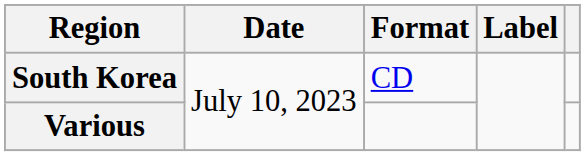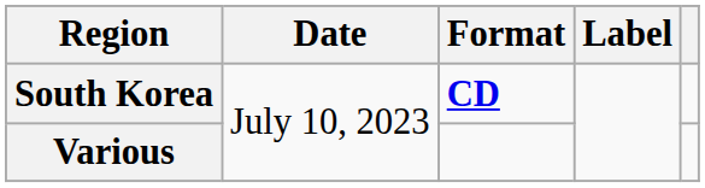South Korea | Format: normal -> bold
